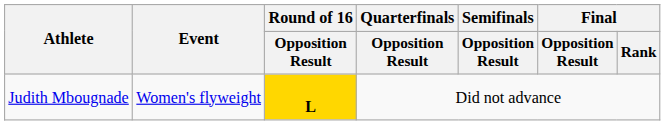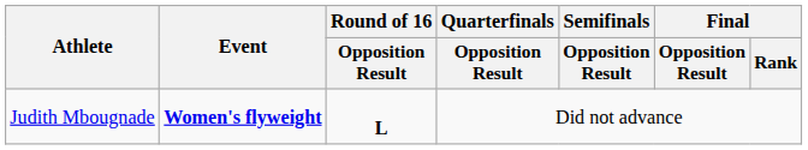Judith Mbougnade | Event: normal -> bold
Judith Mbougnade | Round of 16 / Opposition Result: gold background -> no background
